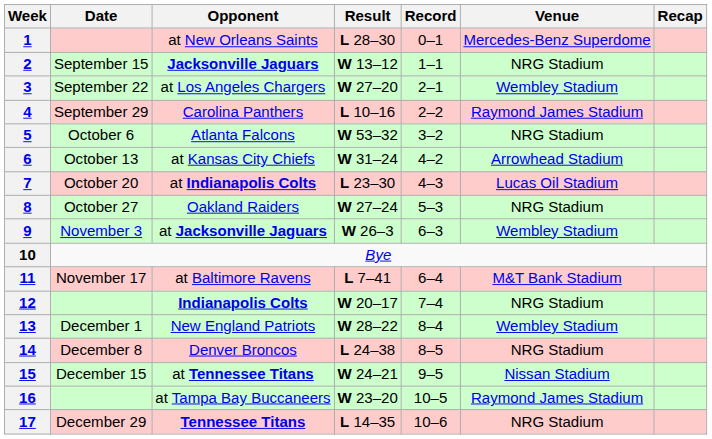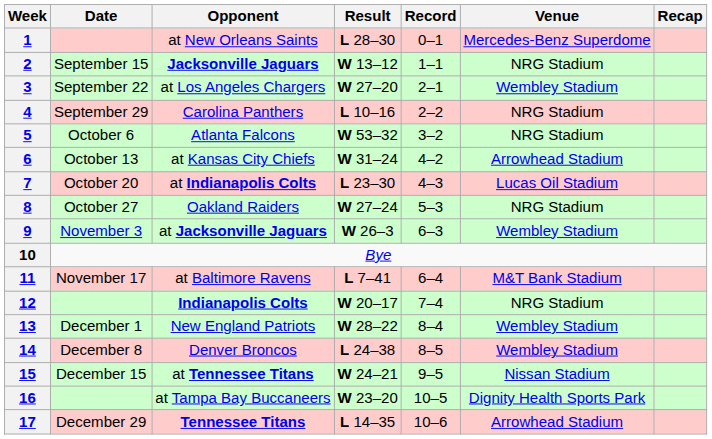4 | Venue: Raymond James Stadium -> NRG Stadium
14 | Venue: NRG Stadium -> Wembley Stadium
16 | Venue: Raymond James Stadium -> Dignity Health Sports Park
17 | Venue: NRG Stadium -> Arrowhead Stadium
